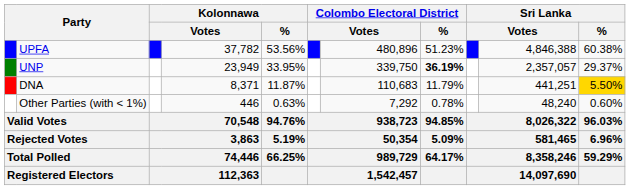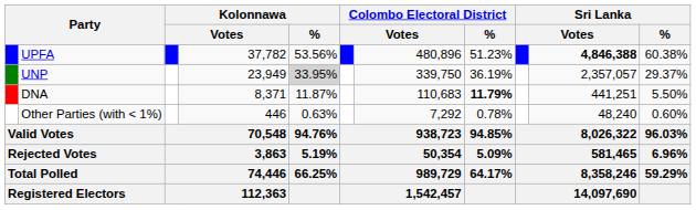UPFA | column 10: normal -> bold
UNP | Kolonnawa / %: no background -> lightgrey background
UNP | Colombo Electoral District / %: bold -> normal
DNA | Colombo Electoral District / %: normal -> bold
DNA | Sri Lanka / %: gold background -> no background
